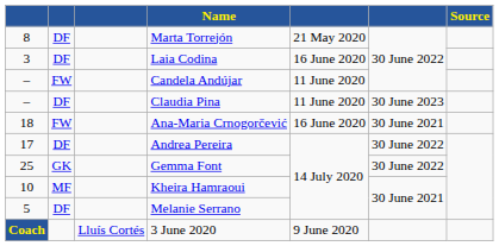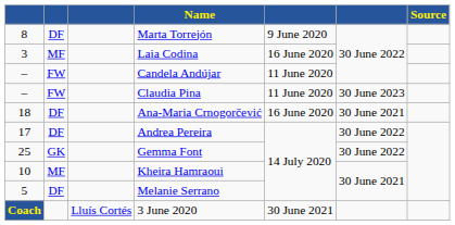Marta Torrejón | column 5: 21 May 2020 -> 9 June 2020
Laia Codina | column 2: DF -> MF
Claudia Pina | column 2: DF -> FW
Ana-Maria Crnogorčević | column 2: FW -> DF
3 June 2020 | column 5: 9 June 2020 -> 30 June 2021
